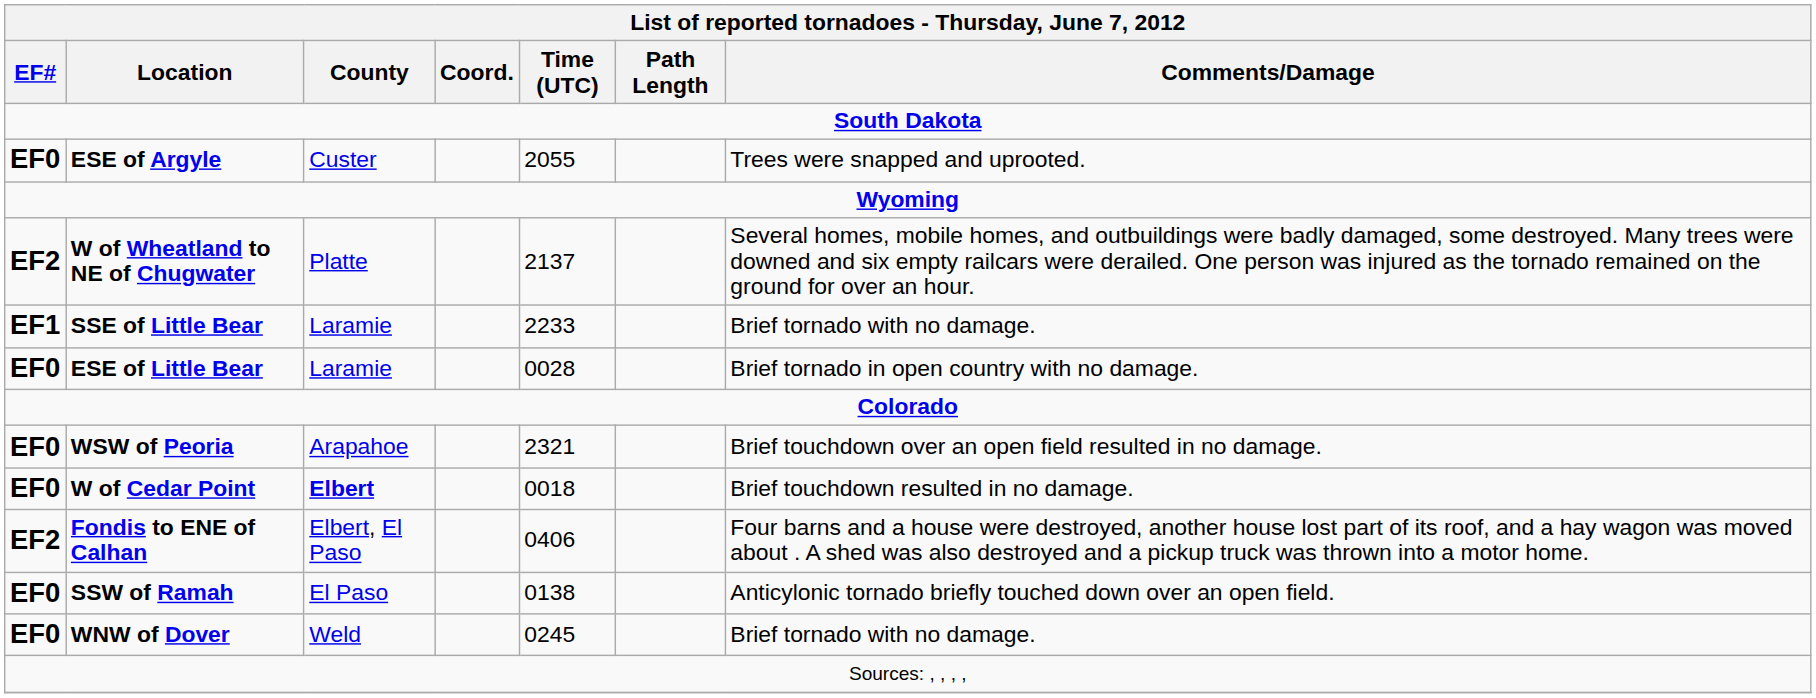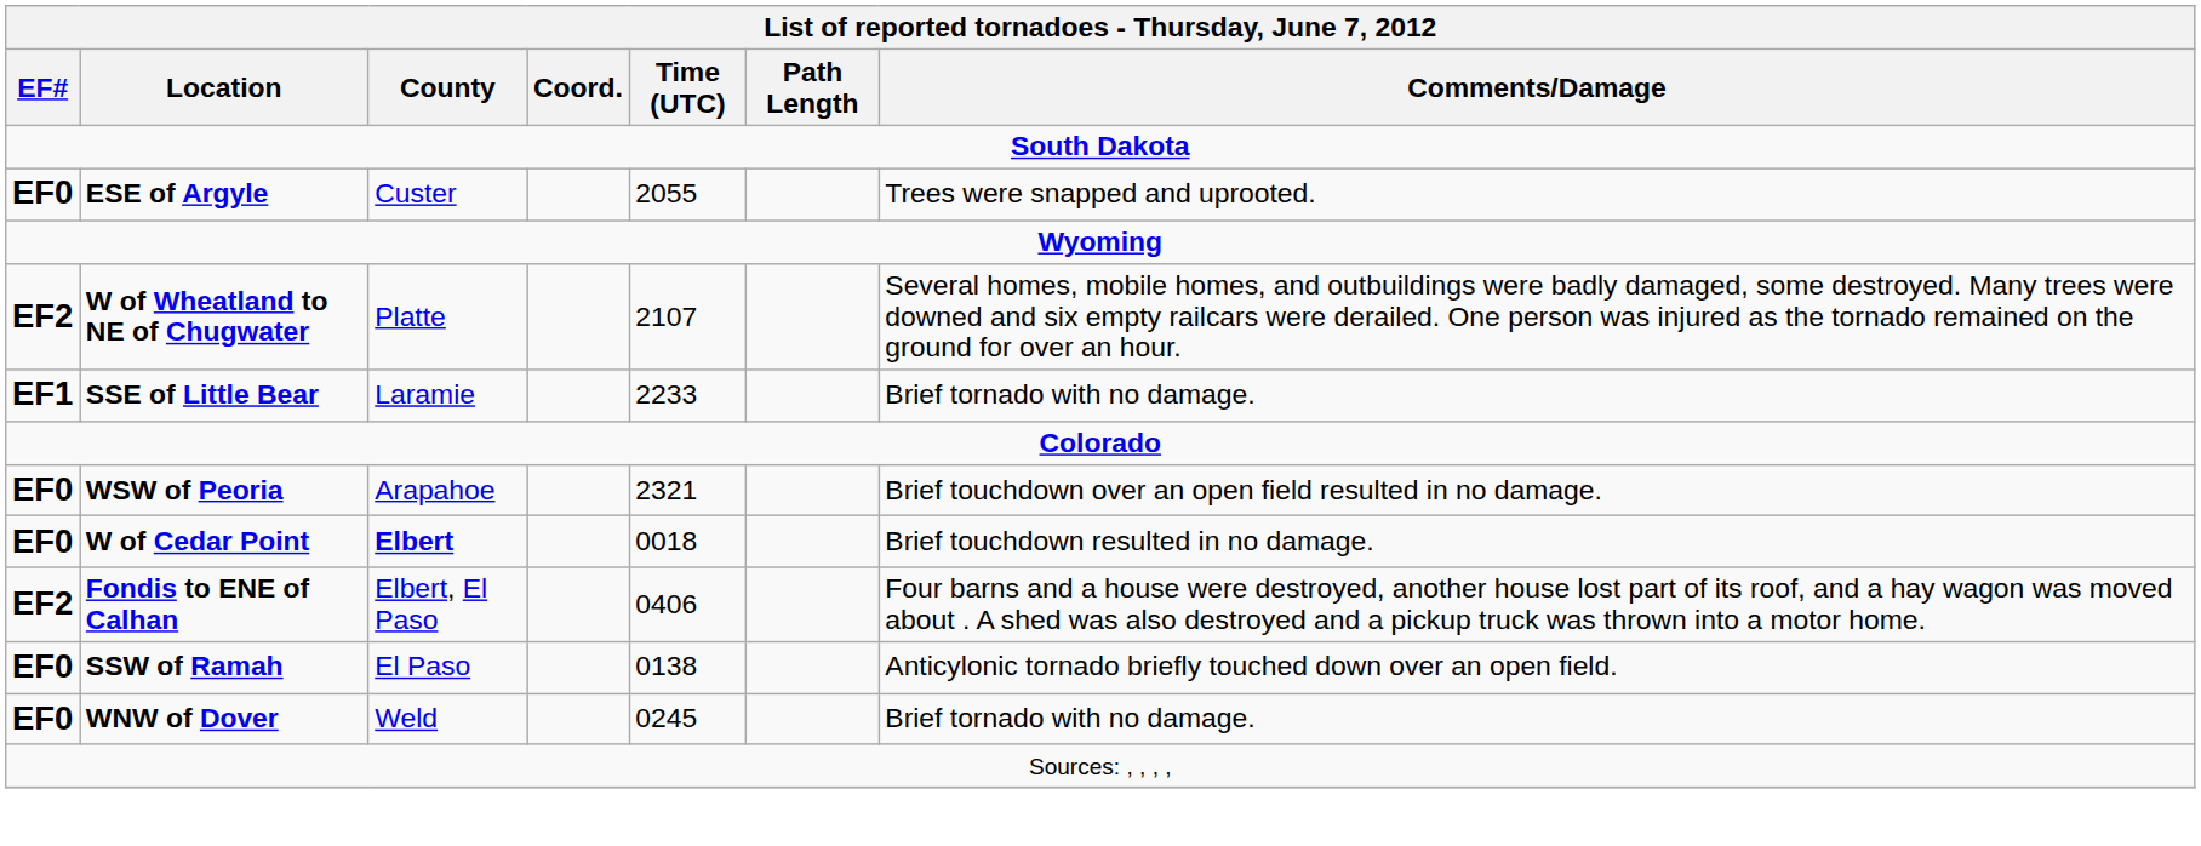W of Wheatland to NE of Chugwater | Time (UTC): 2137 -> 2107
- row: EF0 | ESE of Little Bear | Laramie | 0028 | Brief tornado in open country with no damage.
